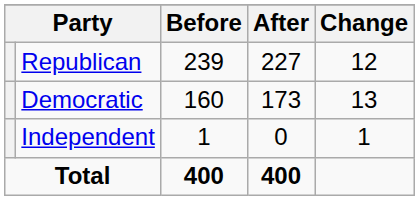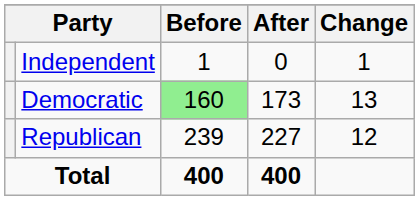rows swapped: Republican <-> Independent
Democratic | Before: no background -> lightgreen background
